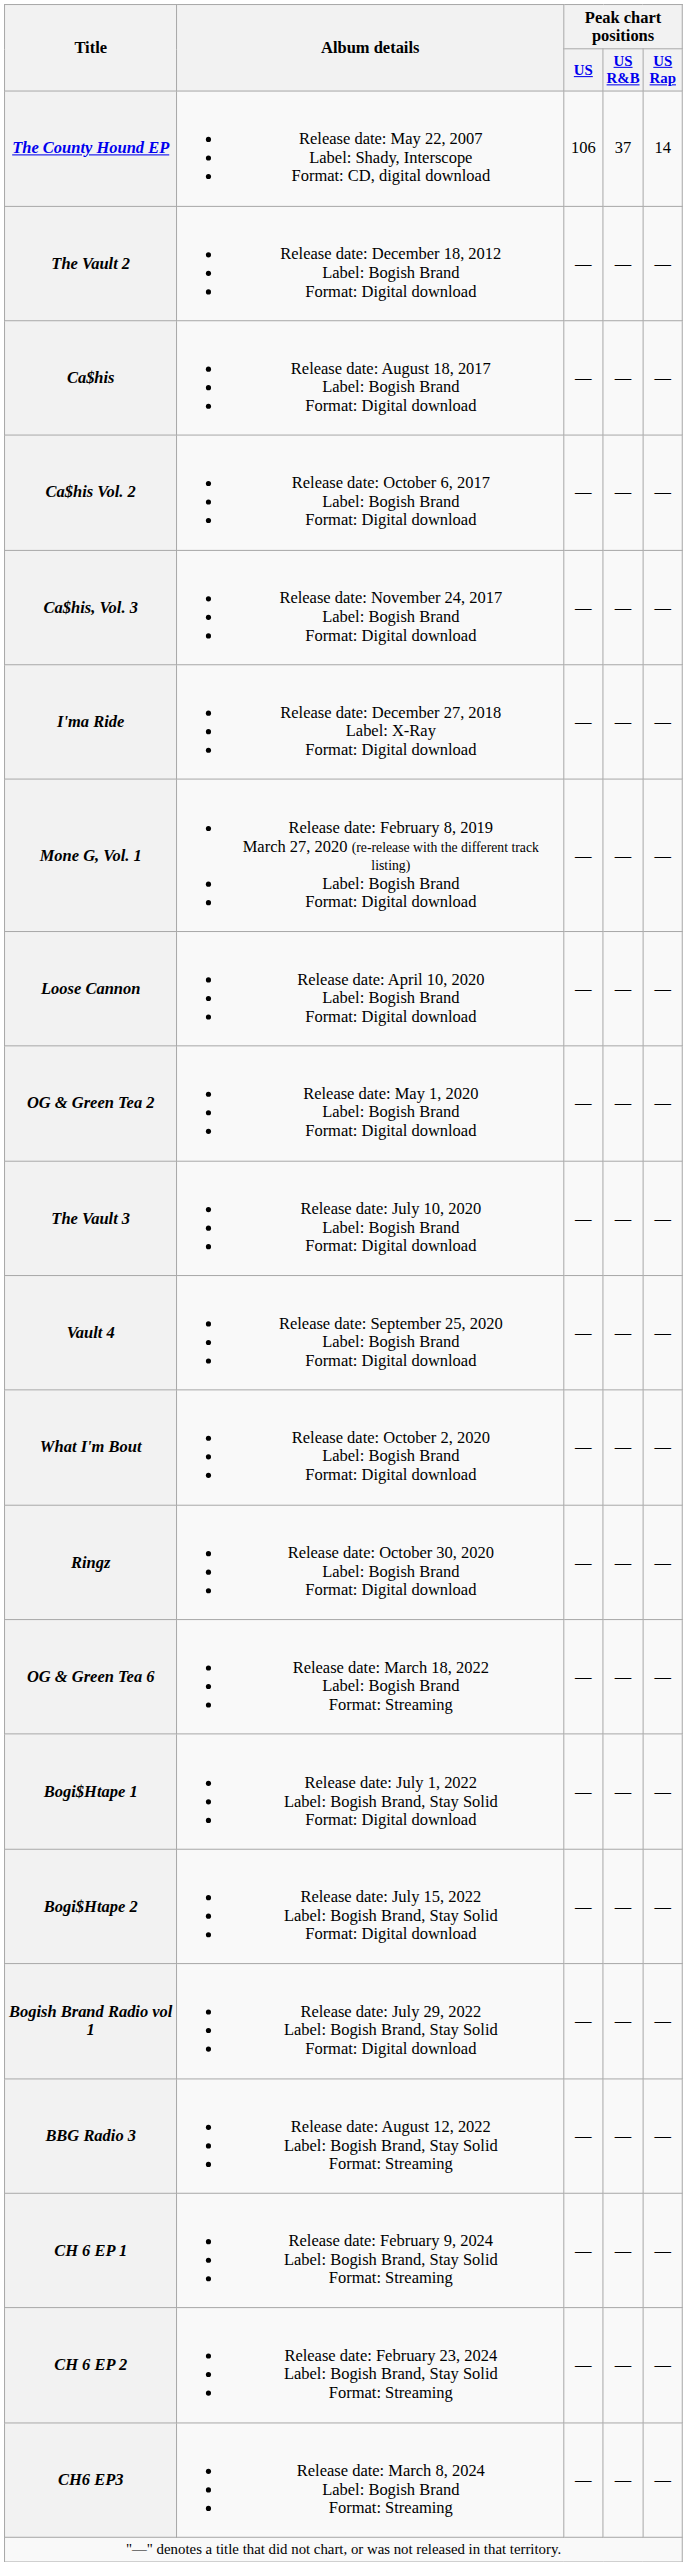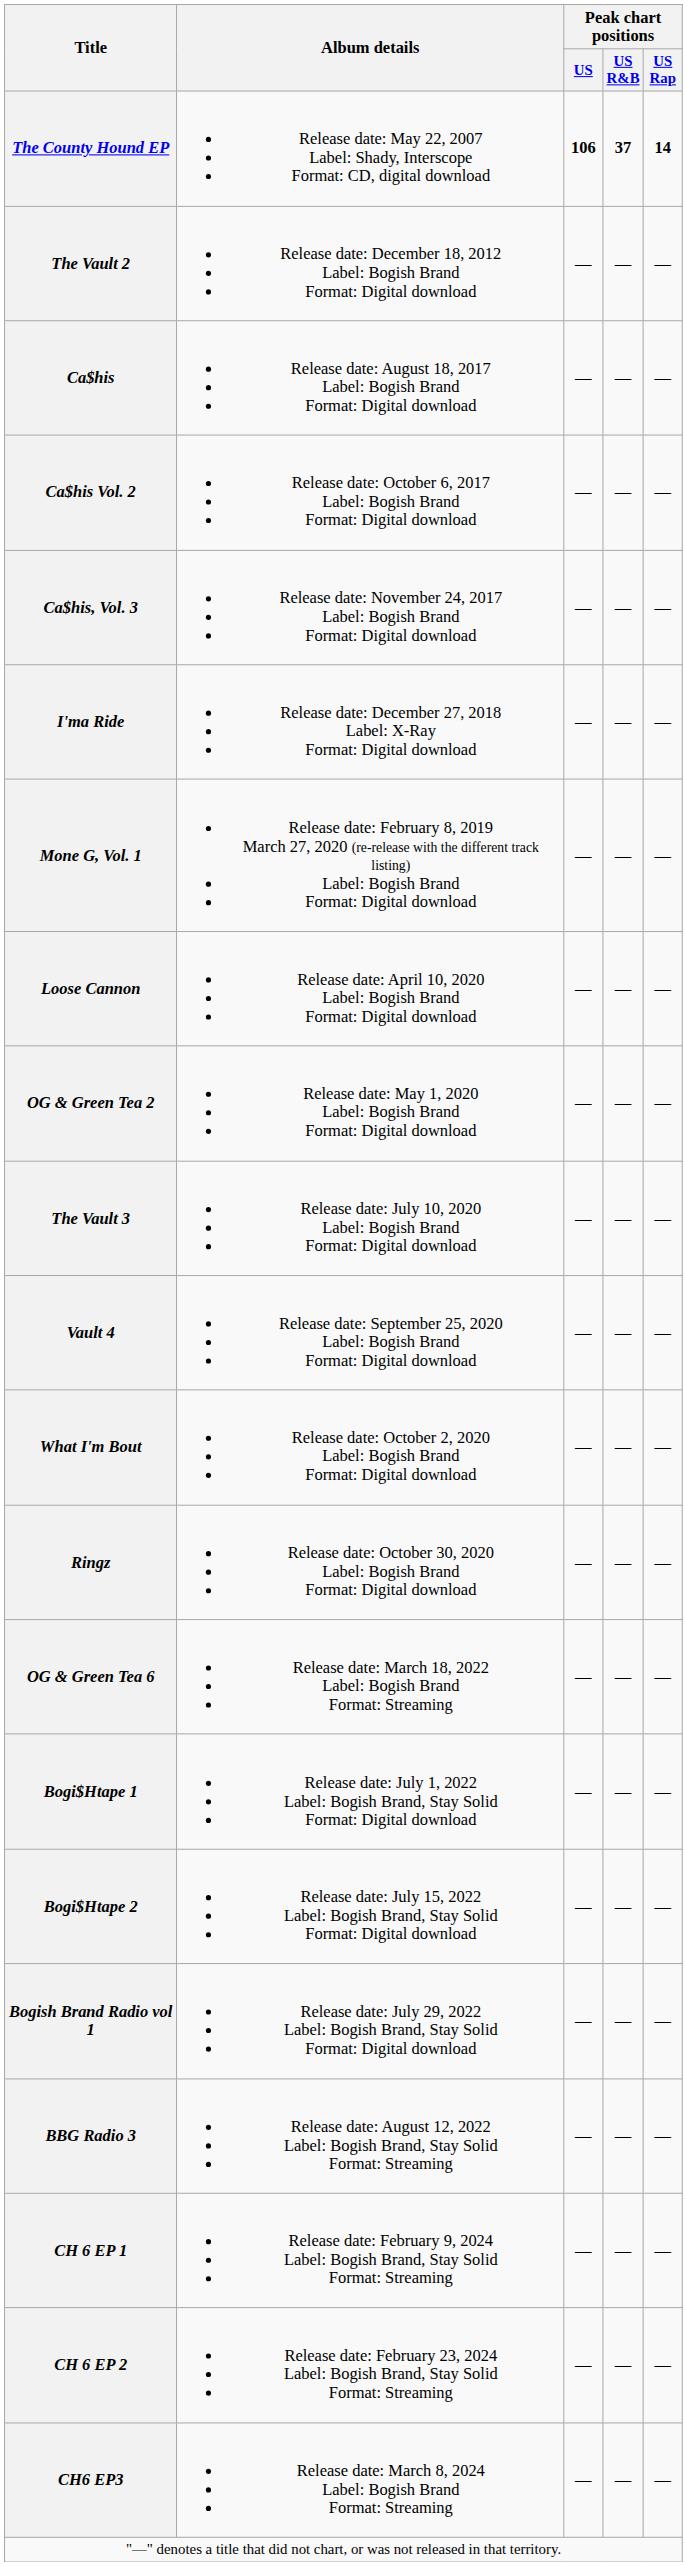The County Hound EP | Peak chart positions / US: normal -> bold
The County Hound EP | Peak chart positions / US R&B: normal -> bold
The County Hound EP | Peak chart positions / US Rap: normal -> bold
